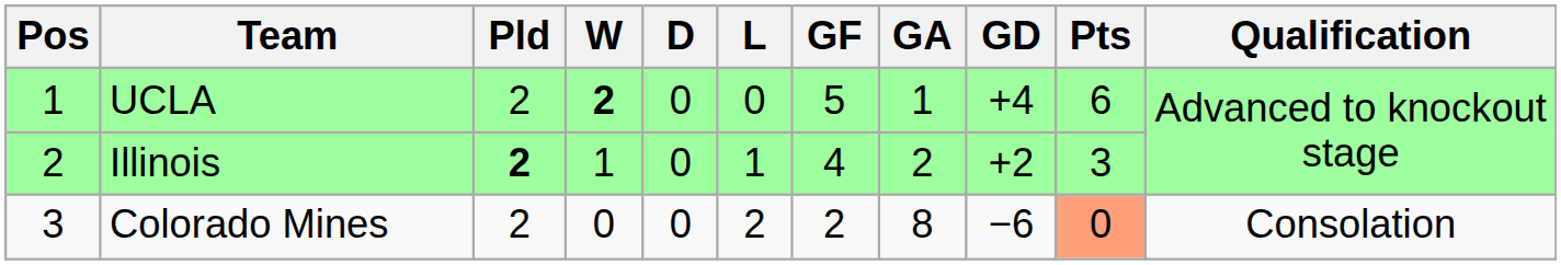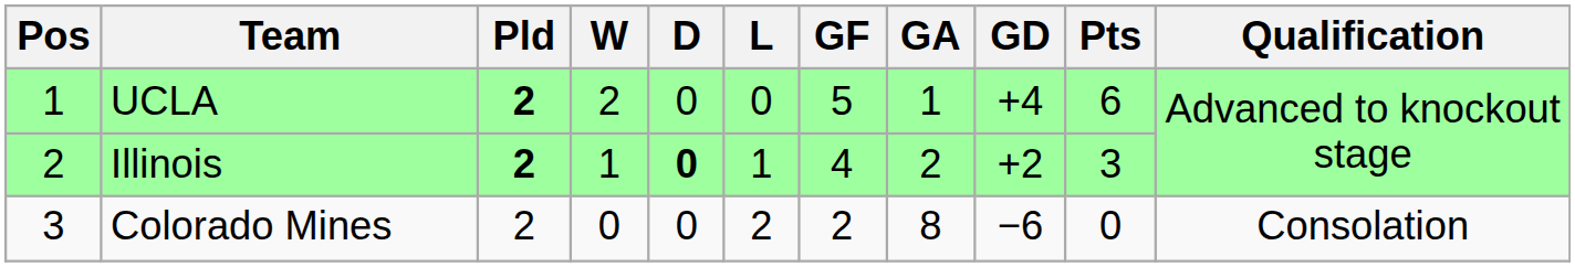UCLA | Pld: normal -> bold
UCLA | W: bold -> normal
Illinois | D: normal -> bold
Colorado Mines | Pts: lightsalmon background -> no background
